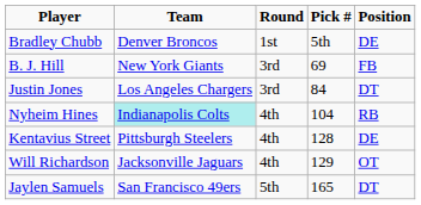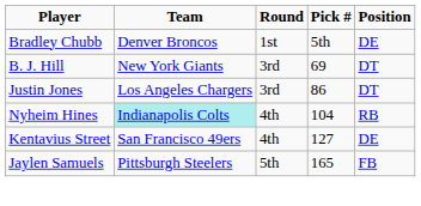B. J. Hill | Position: FB -> DT
Justin Jones | Pick #: 84 -> 86
Kentavius Street | Team: Pittsburgh Steelers -> San Francisco 49ers
Kentavius Street | Pick #: 128 -> 127
- row: Will Richardson | Jacksonville Jaguars | 4th | 129 | OT
Jaylen Samuels | Team: San Francisco 49ers -> Pittsburgh Steelers
Jaylen Samuels | Position: DT -> FB
